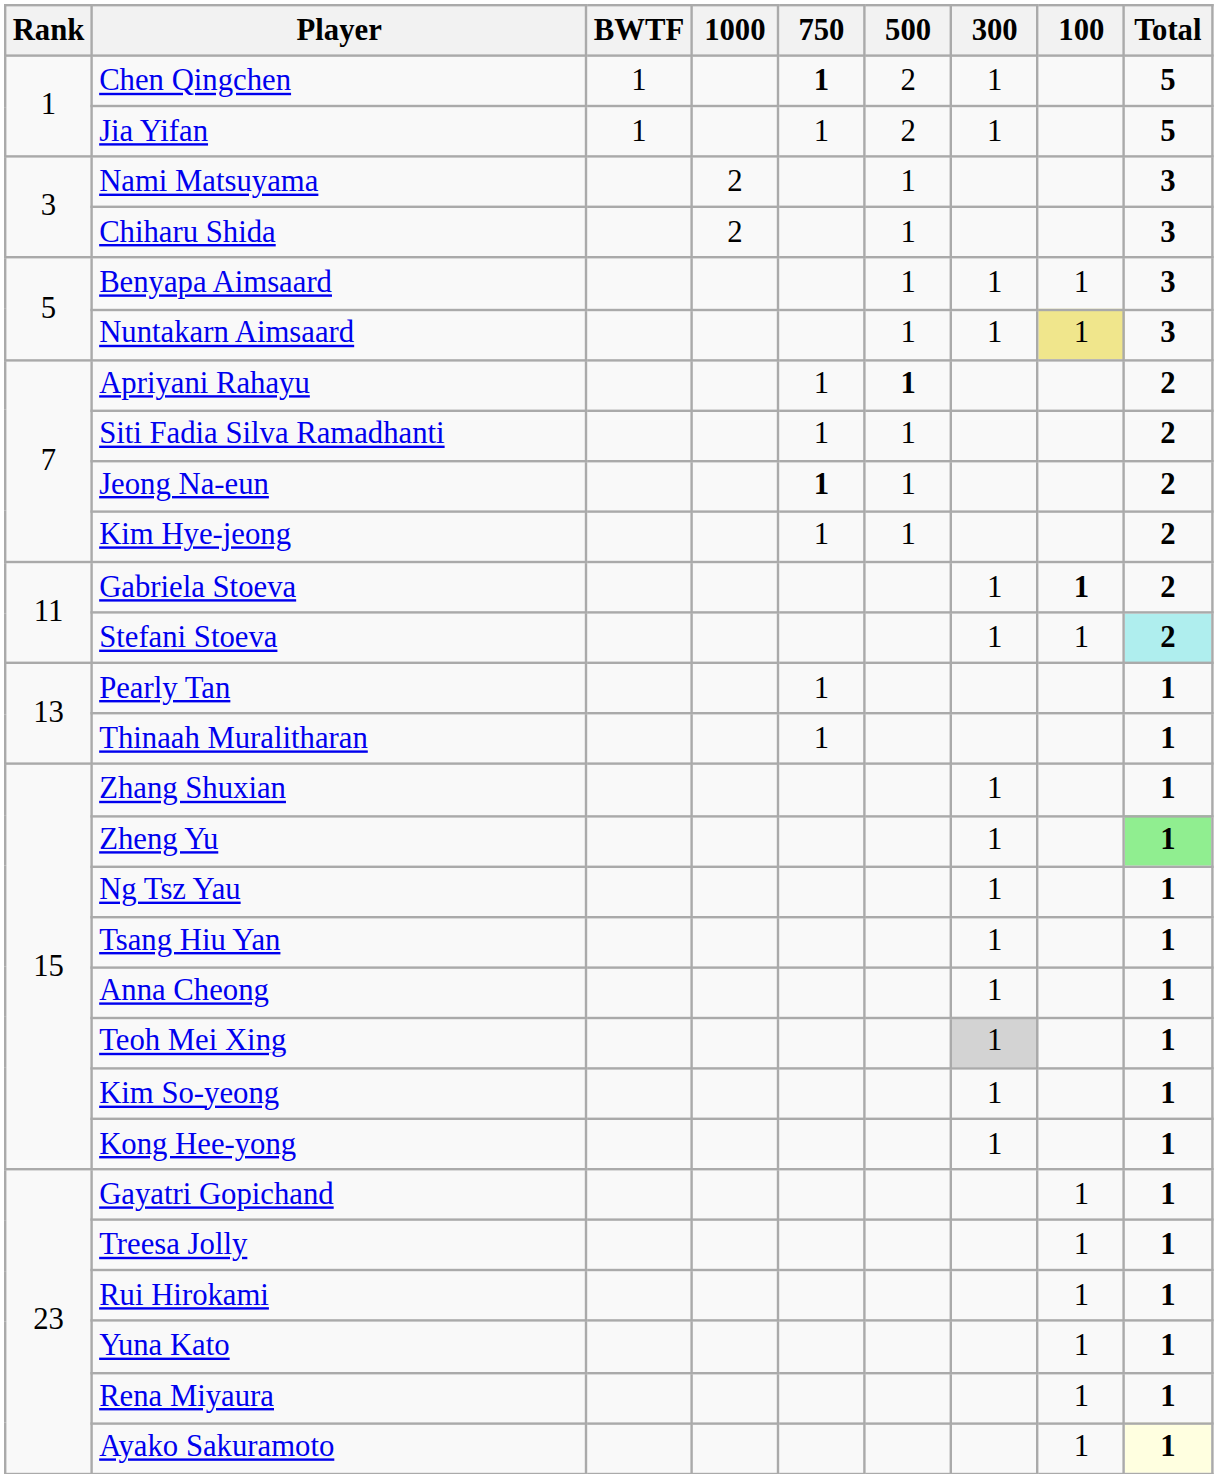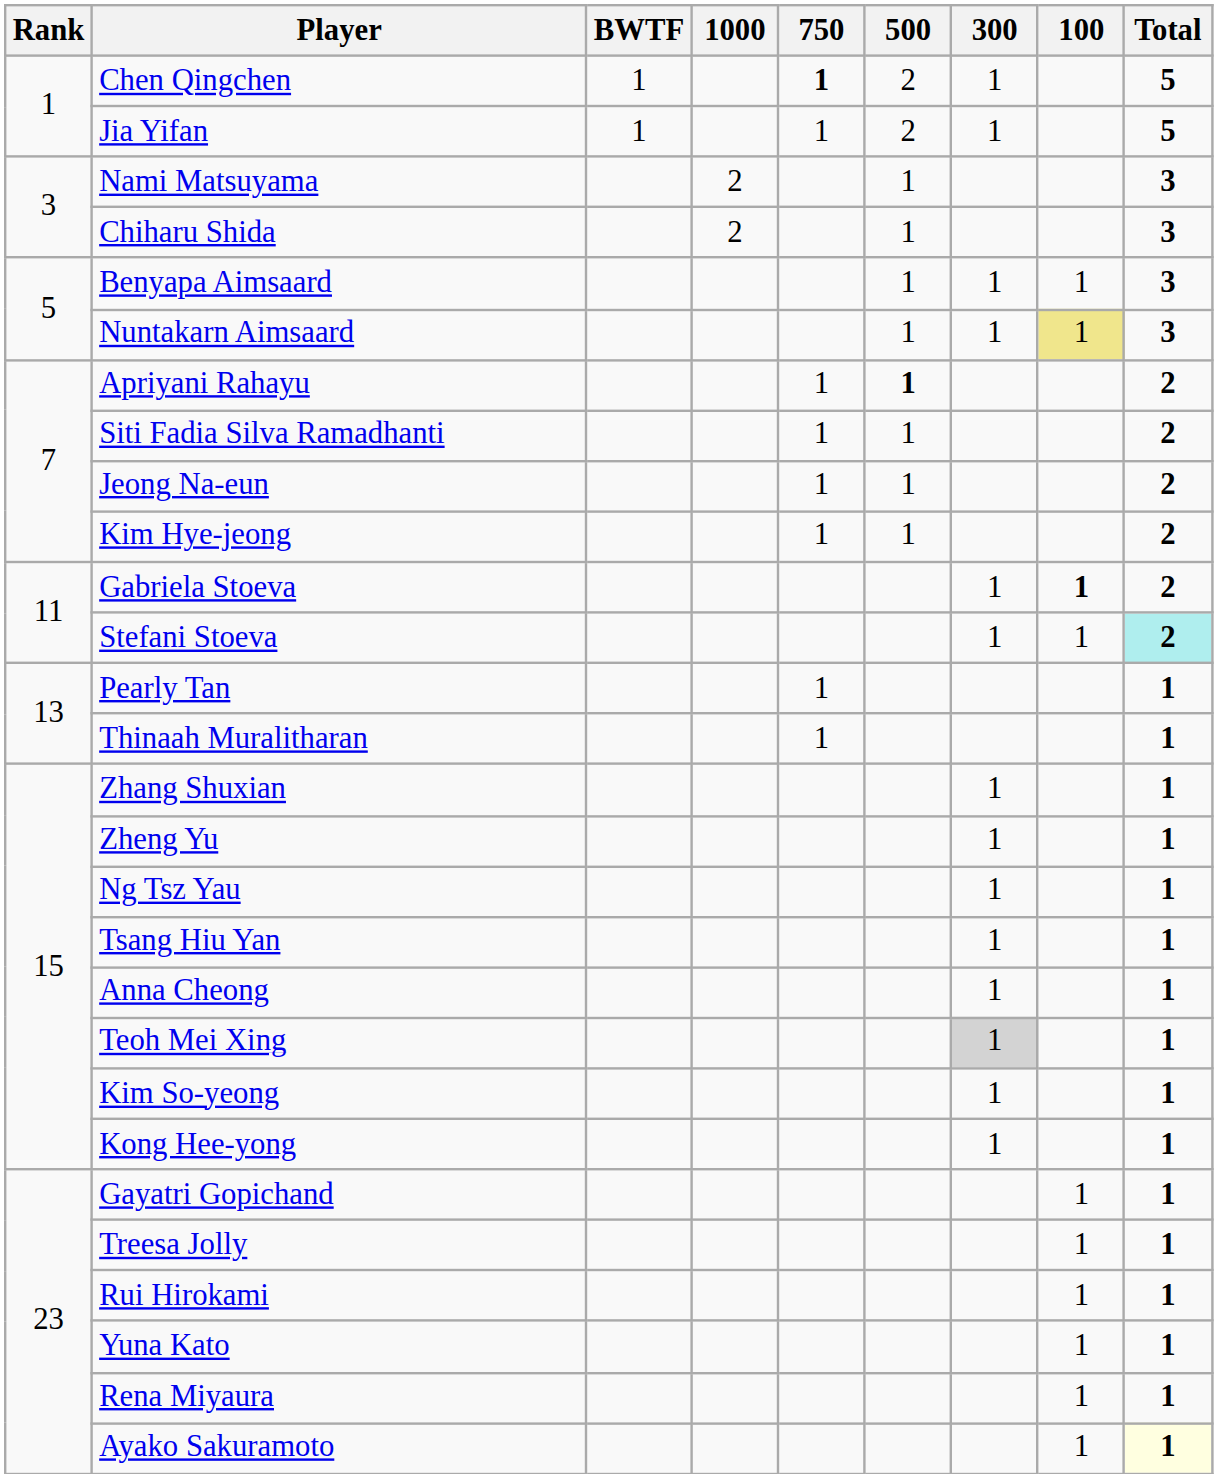Jeong Na-eun | 750: bold -> normal
Zheng Yu | Total: lightgreen background -> no background
